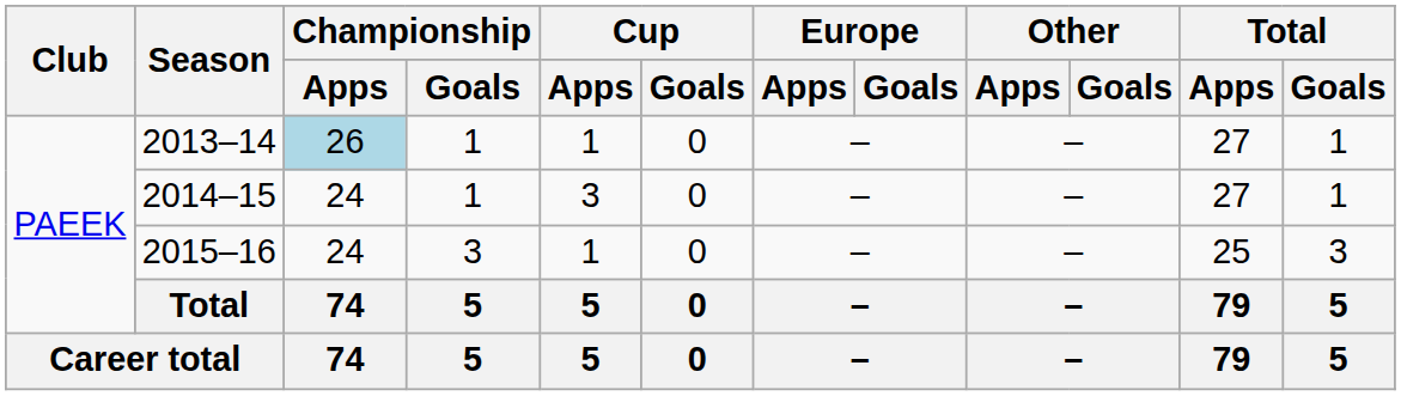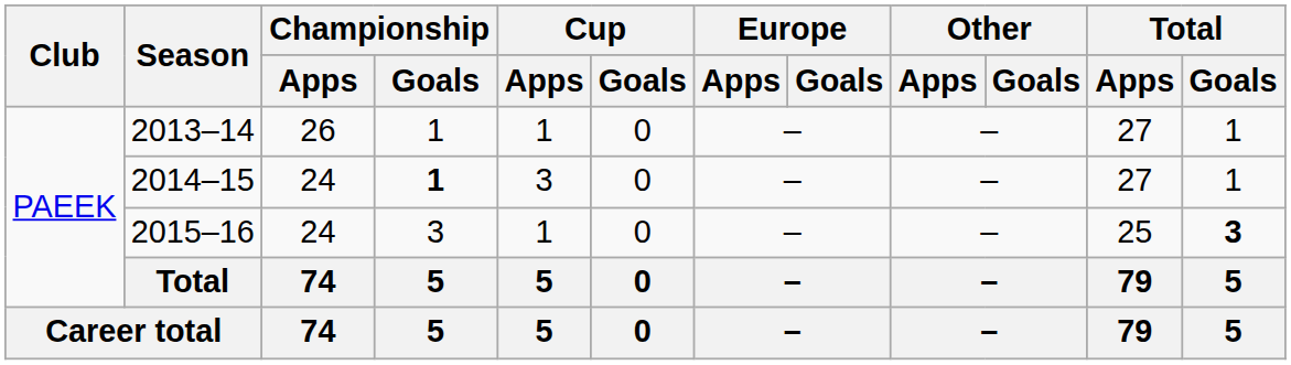2013–14 | Championship / Apps: lightblue background -> no background
2014–15 | Championship / Goals: normal -> bold
2015–16 | Total / Goals: normal -> bold
